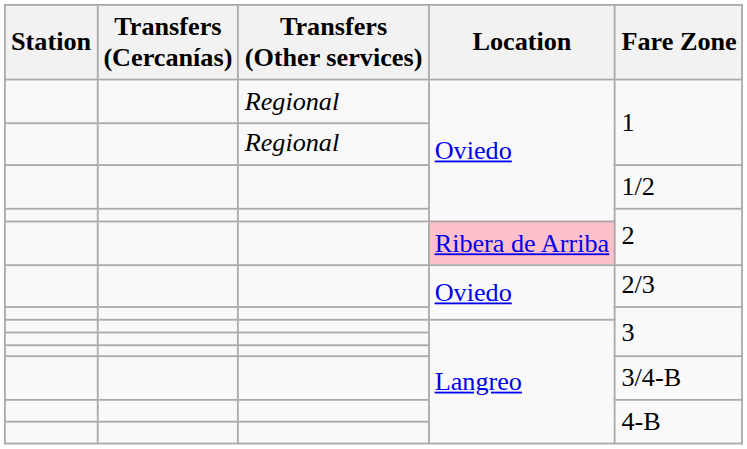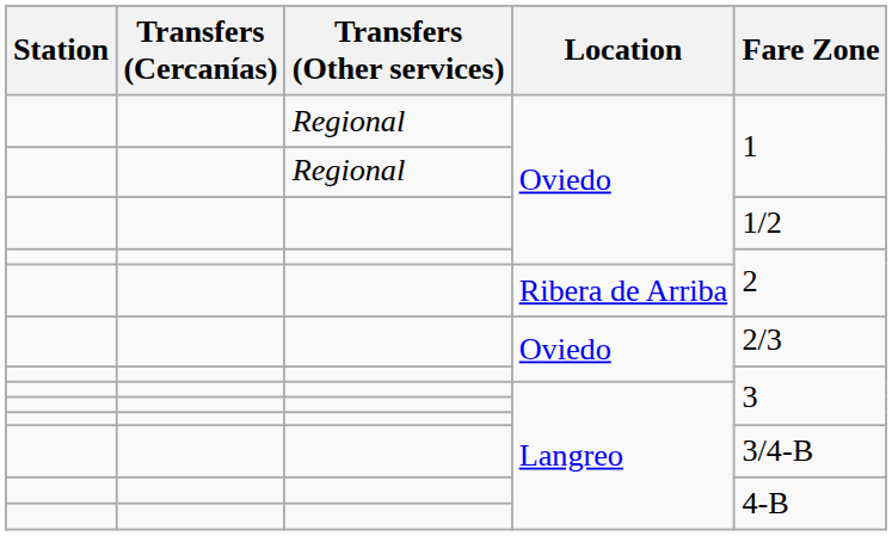Ribera de Arriba | Location: pink background -> no background
